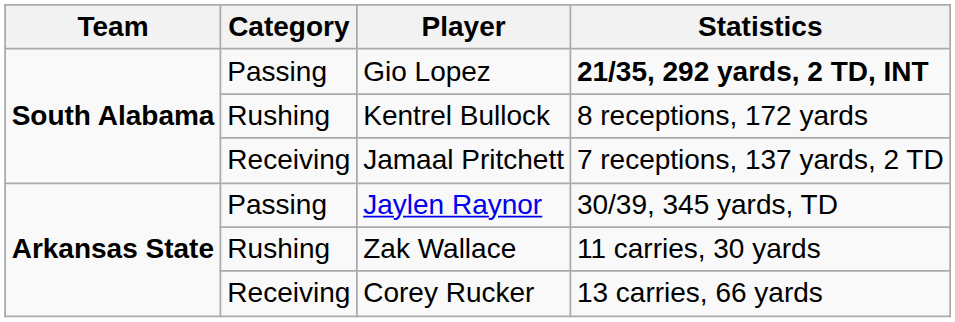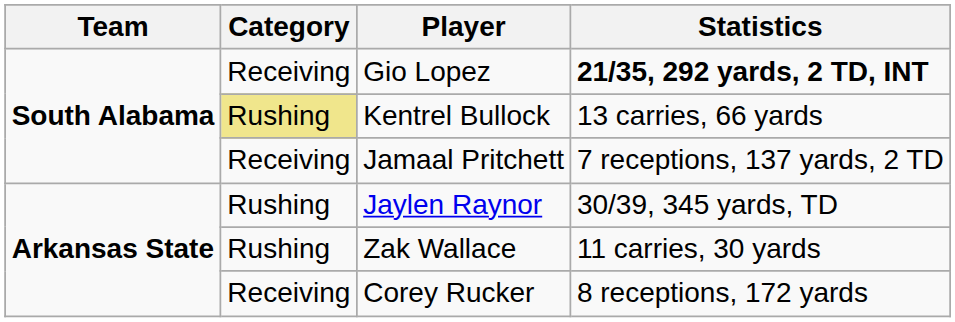Gio Lopez | Category: Passing -> Receiving
Kentrel Bullock | Category: no background -> khaki background
Kentrel Bullock | Statistics: 8 receptions, 172 yards -> 13 carries, 66 yards
Jaylen Raynor | Category: Passing -> Rushing
Corey Rucker | Statistics: 13 carries, 66 yards -> 8 receptions, 172 yards
